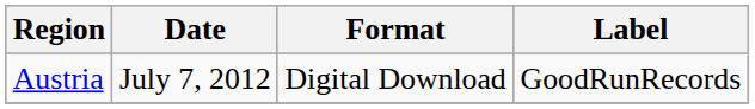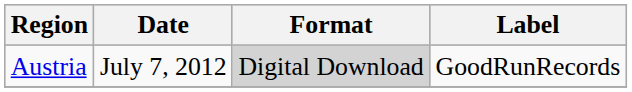Austria | Format: no background -> lightgrey background
